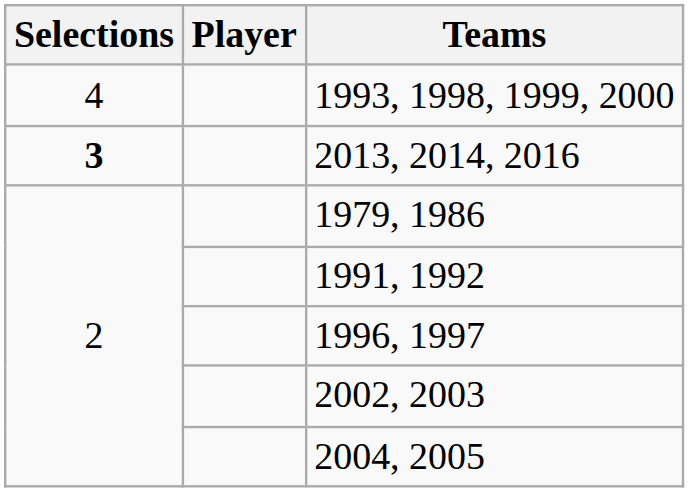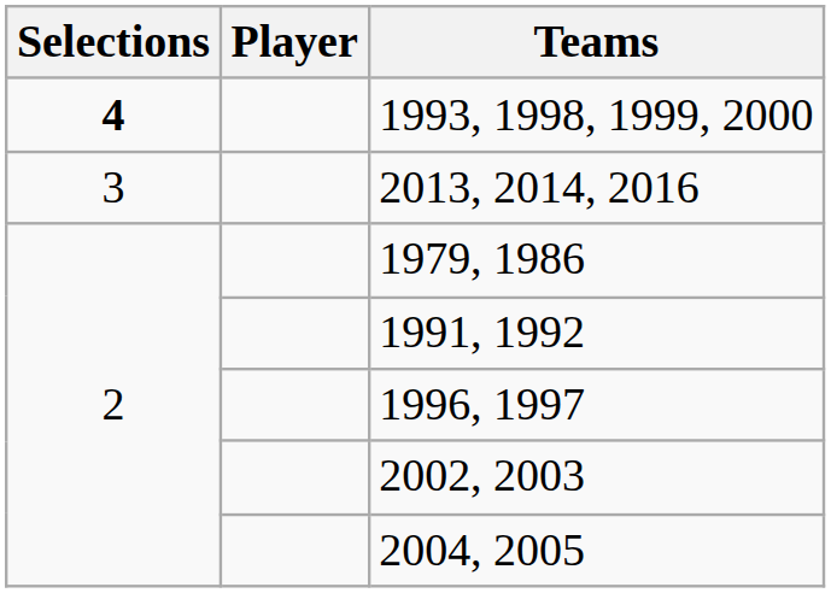1993, 1998, 1999, 2000 | Selections: normal -> bold
2013, 2014, 2016 | Selections: bold -> normal
